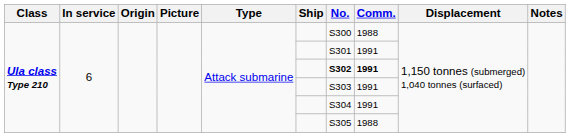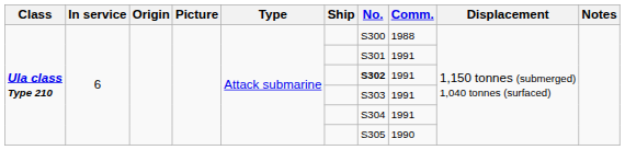row 4 | Comm.: bold -> normal
row 7 | Comm.: 1988 -> 1990
